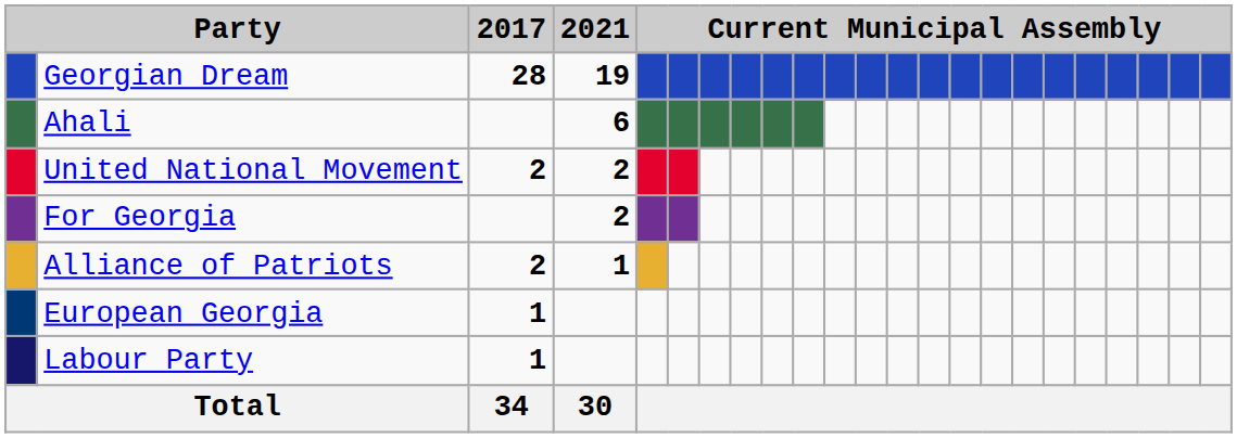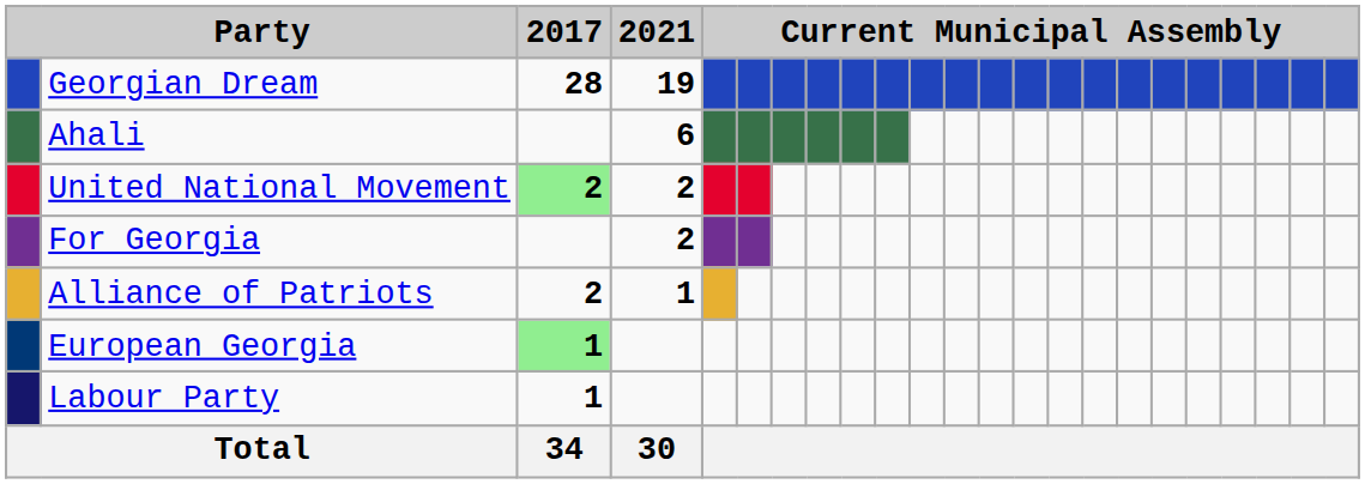United National Movement | 2017: no background -> lightgreen background
European Georgia | 2017: no background -> lightgreen background
